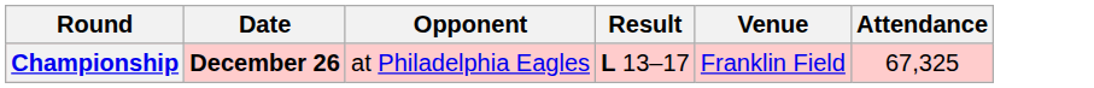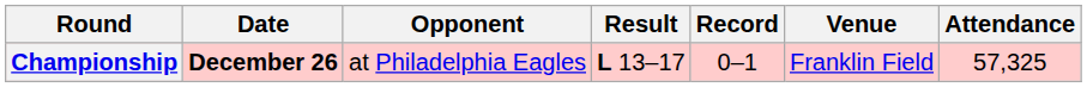+ column: Record | 0–1
Championship | Attendance: 67,325 -> 57,325
